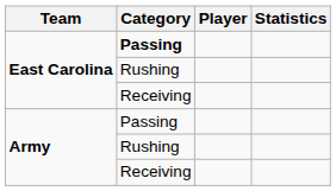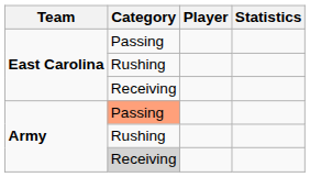East Carolina / Passing | Category: bold -> normal
Army / Passing | Category: no background -> lightsalmon background
Army / Receiving | Category: no background -> lightgrey background
